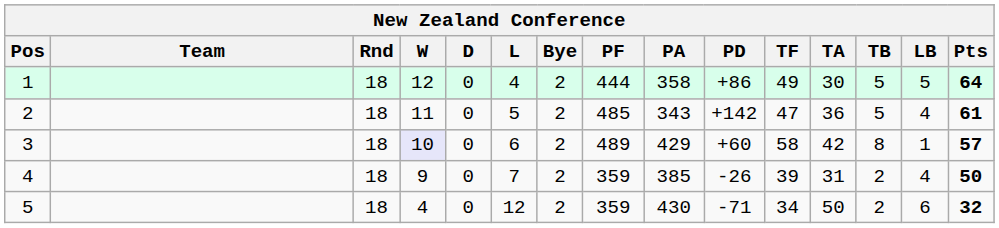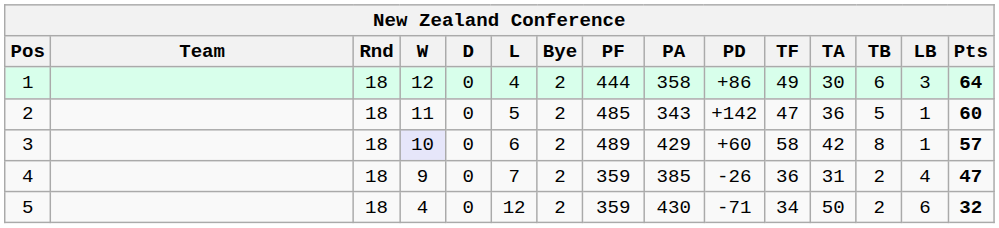row 3 | TB: 5 -> 6
row 3 | LB: 5 -> 3
row 4 | LB: 4 -> 1
row 4 | Pts: 61 -> 60
row 6 | TF: 39 -> 36
row 6 | Pts: 50 -> 47
